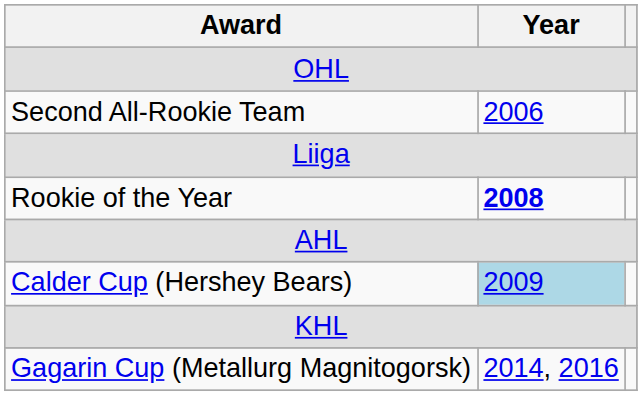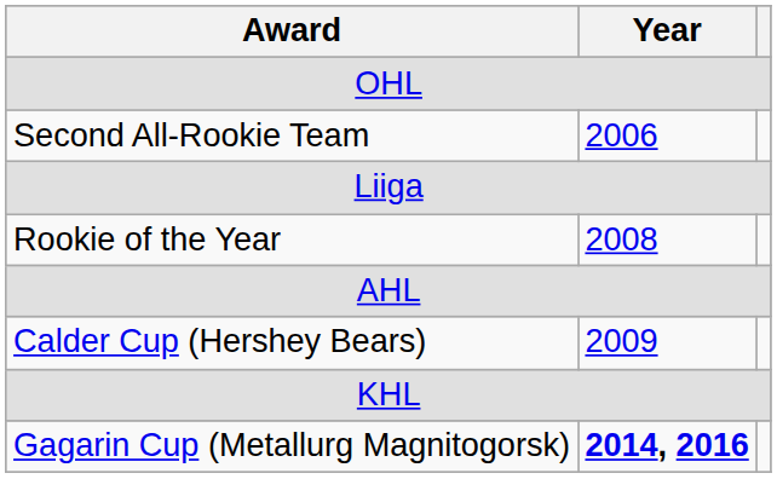Rookie of the Year | Year: bold -> normal
Calder Cup (Hershey Bears) | Year: lightblue background -> no background
Gagarin Cup (Metallurg Magnitogorsk) | Year: normal -> bold
